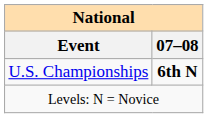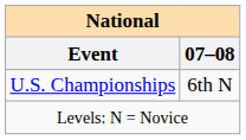U.S. Championships | 07–08: bold -> normal
